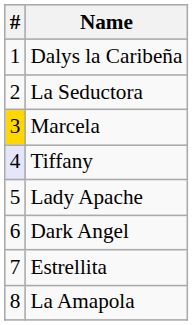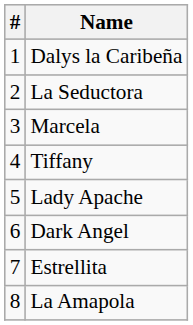Marcela | #: gold background -> no background
Tiffany | #: lavender background -> no background
